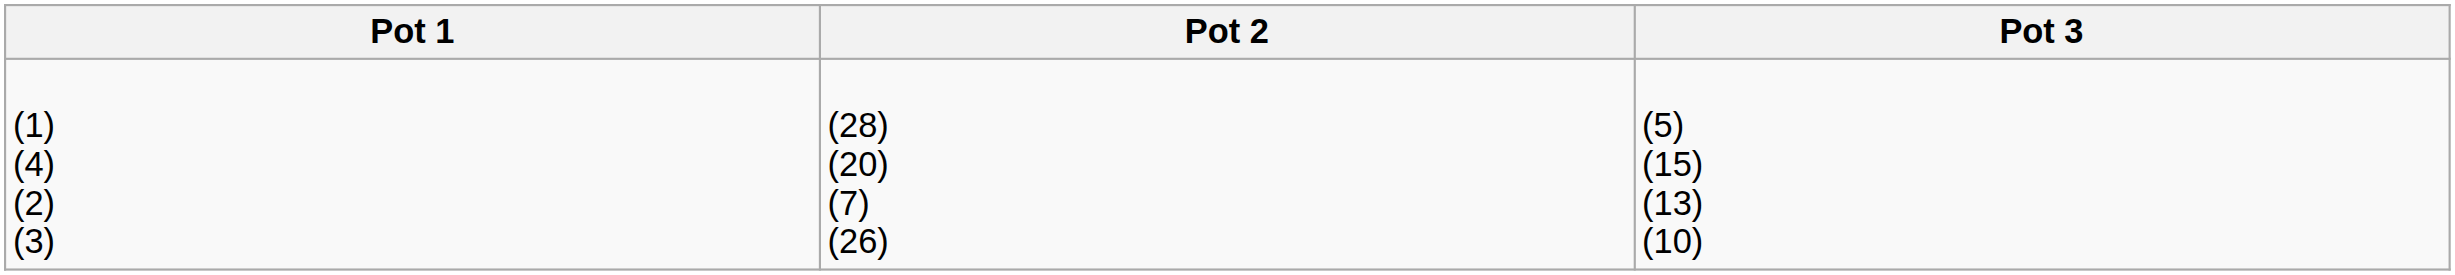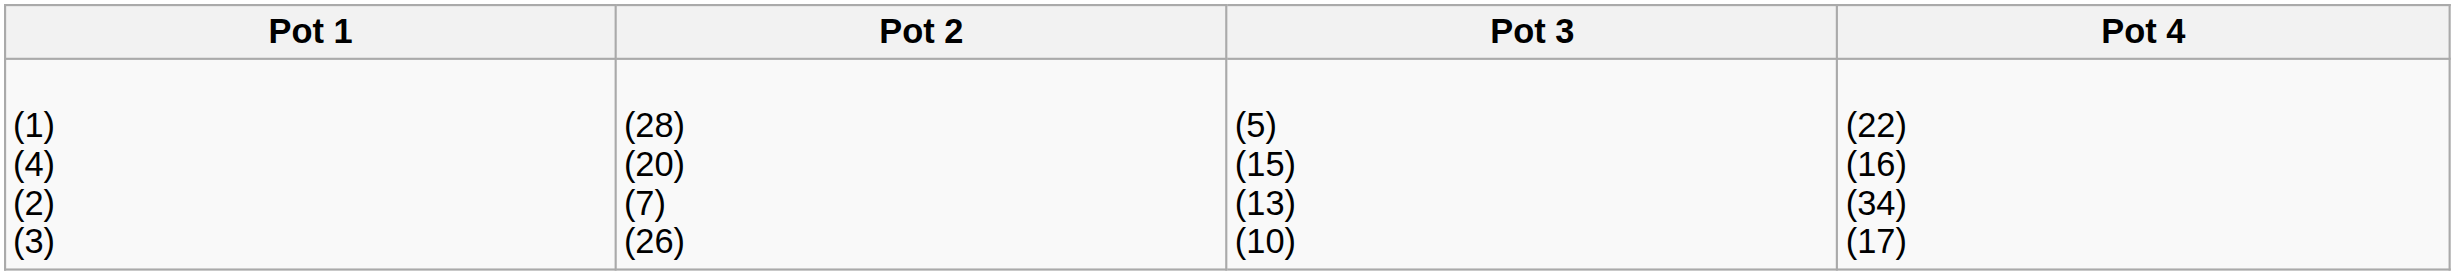+ column: Pot 4 | (22) (16) (34) (17)
